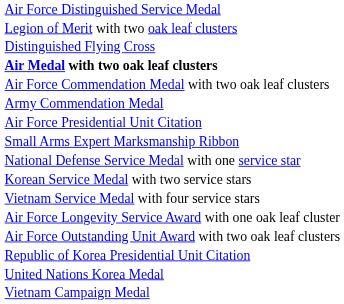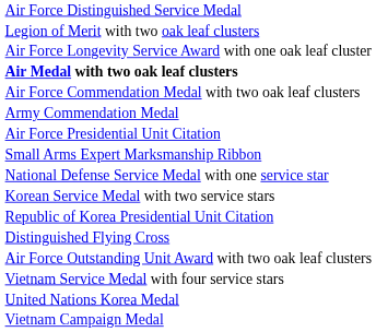row 3 | column 1: Distinguished Flying Cross -> Air Force Longevity Service Award with one oak leaf cluster
row 11 | column 1: Vietnam Service Medal with four service stars -> Republic of Korea Presidential Unit Citation
row 12 | column 1: Air Force Longevity Service Award with one oak leaf cluster -> Distinguished Flying Cross
row 14 | column 1: Republic of Korea Presidential Unit Citation -> Vietnam Service Medal with four service stars
